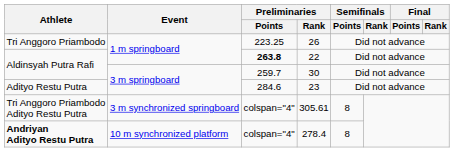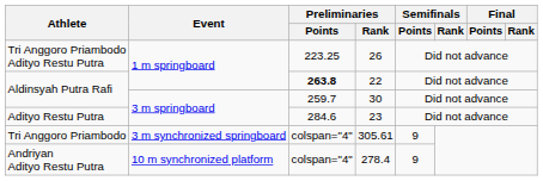26 | Athlete: Tri Anggoro Priambodo -> Tri Anggoro Priambodo Adityo Restu Putra
305.61 | Athlete: Tri Anggoro Priambodo Adityo Restu Putra -> Tri Anggoro Priambodo
305.61 | Semifinals / Points: 8 -> 9
278.4 | Athlete: bold -> normal
278.4 | Semifinals / Points: 8 -> 9
